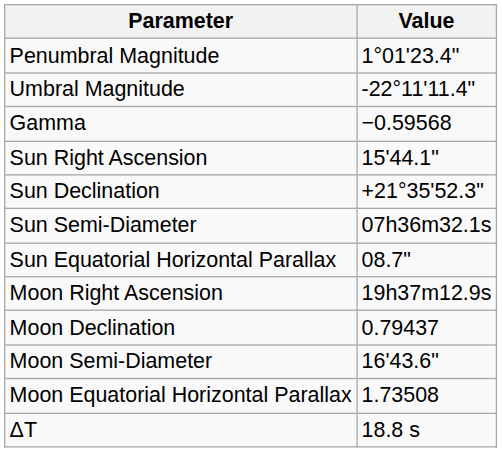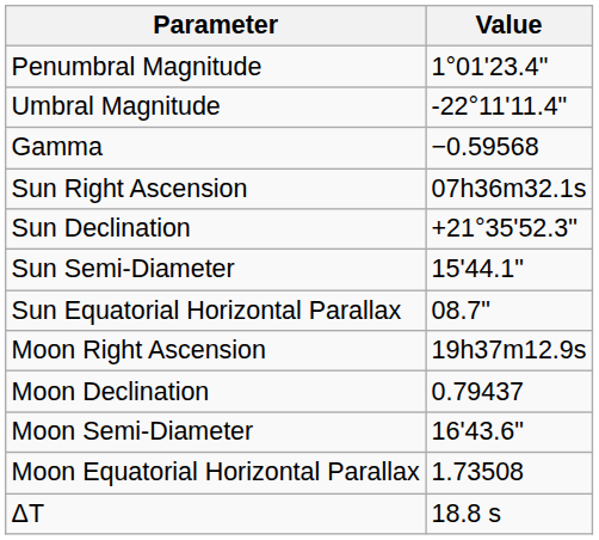Sun Right Ascension | Value: 15'44.1" -> 07h36m32.1s
Sun Semi-Diameter | Value: 07h36m32.1s -> 15'44.1"
